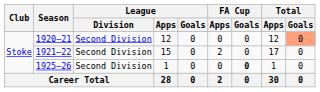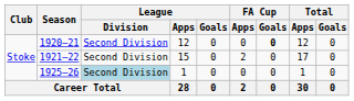1920–21 | FA Cup / Goals: normal -> bold
1920–21 | Total / Goals: lightsalmon background -> no background
1925–26 | League / Division: no background -> lightblue background
1925–26 | FA Cup / Goals: bold -> normal
